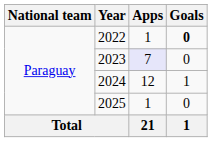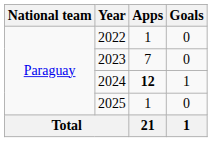2022 | Goals: bold -> normal
2023 | Apps: lavender background -> no background
2024 | Apps: normal -> bold
